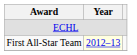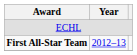First All-Star Team | Award: normal -> bold
First All-Star Team | Year: lightyellow background -> no background
